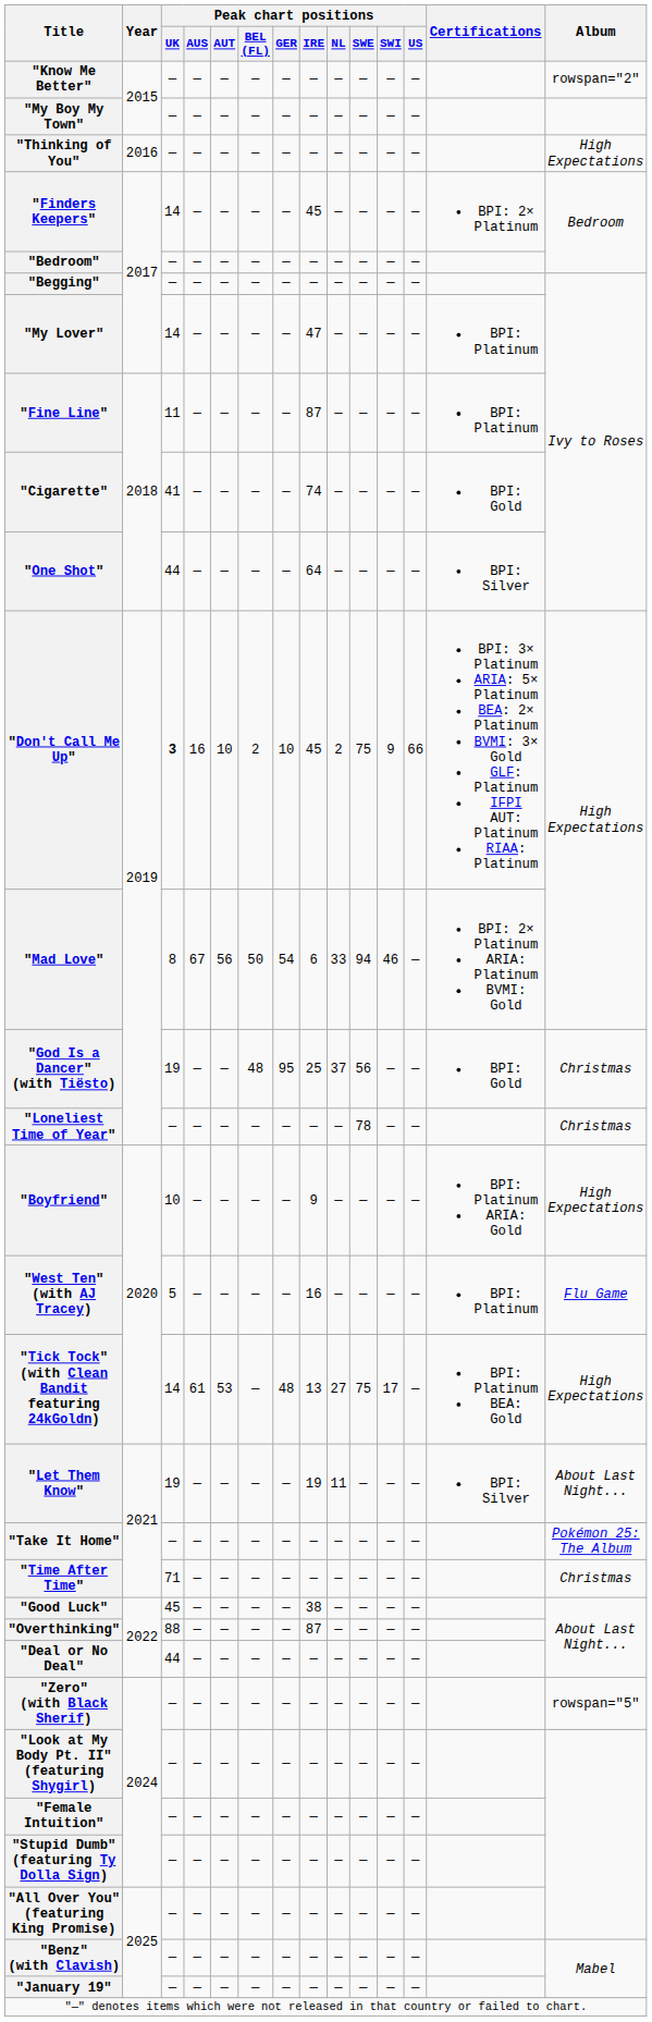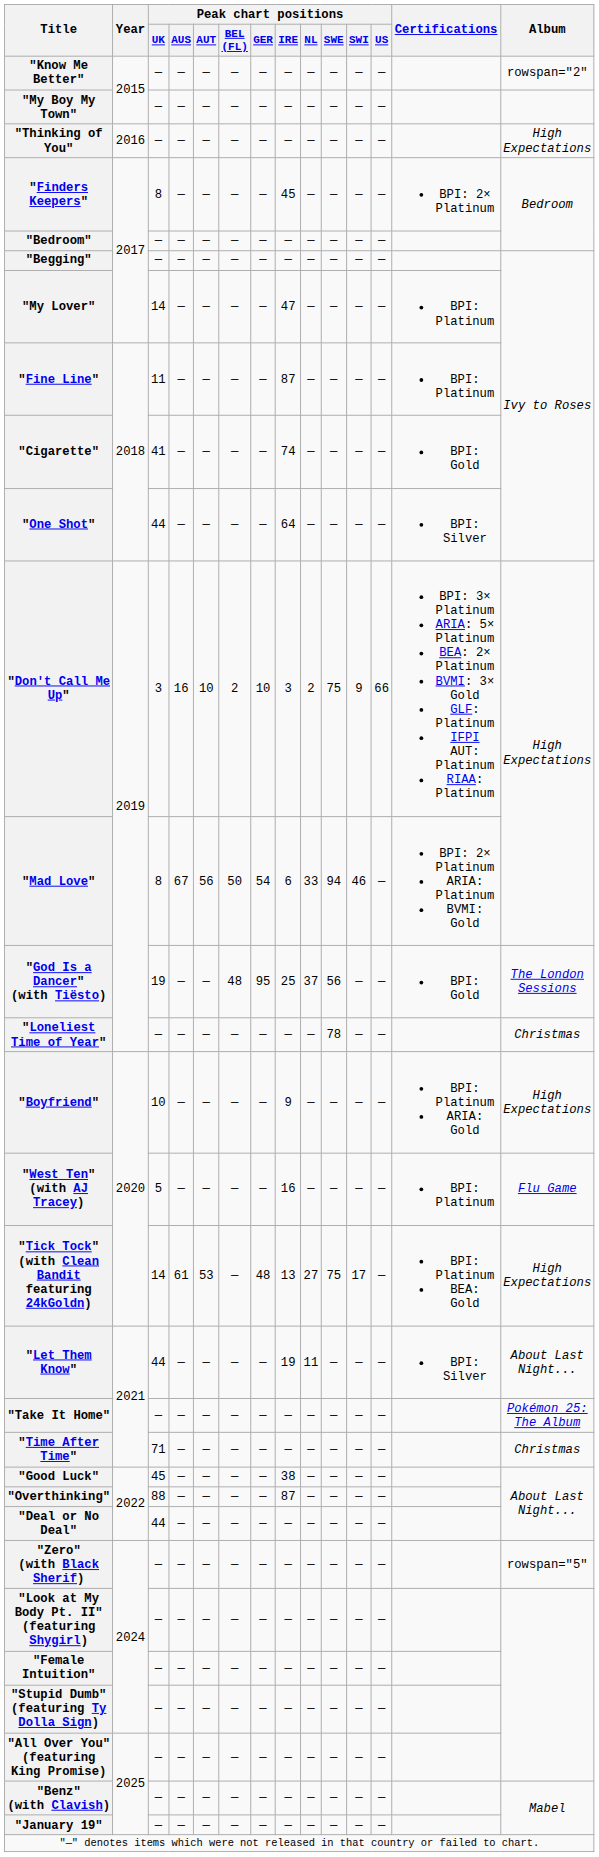"Finders Keepers" | Peak chart positions / UK: 14 -> 8
"Don't Call Me Up" | Peak chart positions / UK: bold -> normal
"Don't Call Me Up" | Peak chart positions / IRE: 45 -> 3
"God Is a Dancer" (with Tiësto) | Album: Christmas -> The London Sessions
"Let Them Know" | Peak chart positions / UK: 19 -> 44
